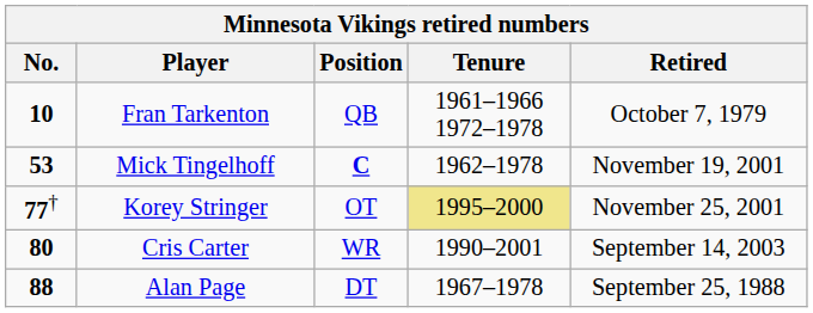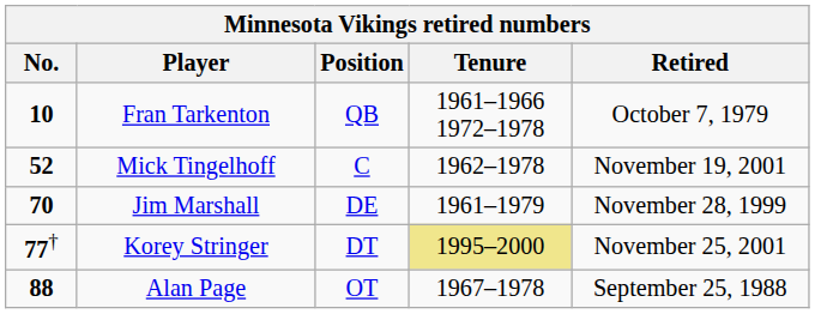Mick Tingelhoff | No.: 53 -> 52
Mick Tingelhoff | Position: bold -> normal
+ row: 70 | Jim Marshall | DE | 1961–1979 | November 28, 1999
Korey Stringer | Position: OT -> DT
- row: 80 | Cris Carter | WR | 1990–2001 | September 14, 2003
Alan Page | Position: DT -> OT
